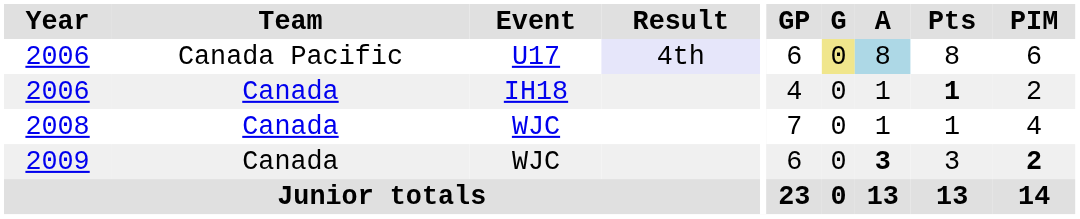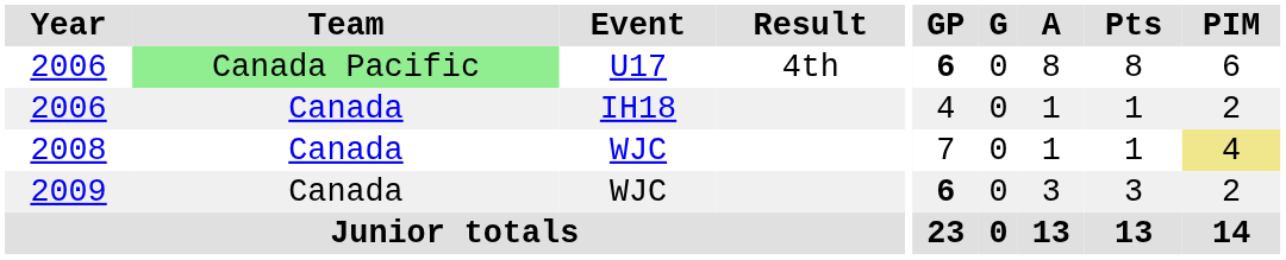2006 / U17 | Team: no background -> lightgreen background
2006 / U17 | Result: lavender background -> no background
2006 / U17 | GP: normal -> bold
2006 / U17 | G: khaki background -> no background
2006 / U17 | A: lightblue background -> no background
2006 / IH18 | Pts: bold -> normal
2008 | PIM: no background -> khaki background
2009 | GP: normal -> bold
2009 | A: bold -> normal
2009 | PIM: bold -> normal
